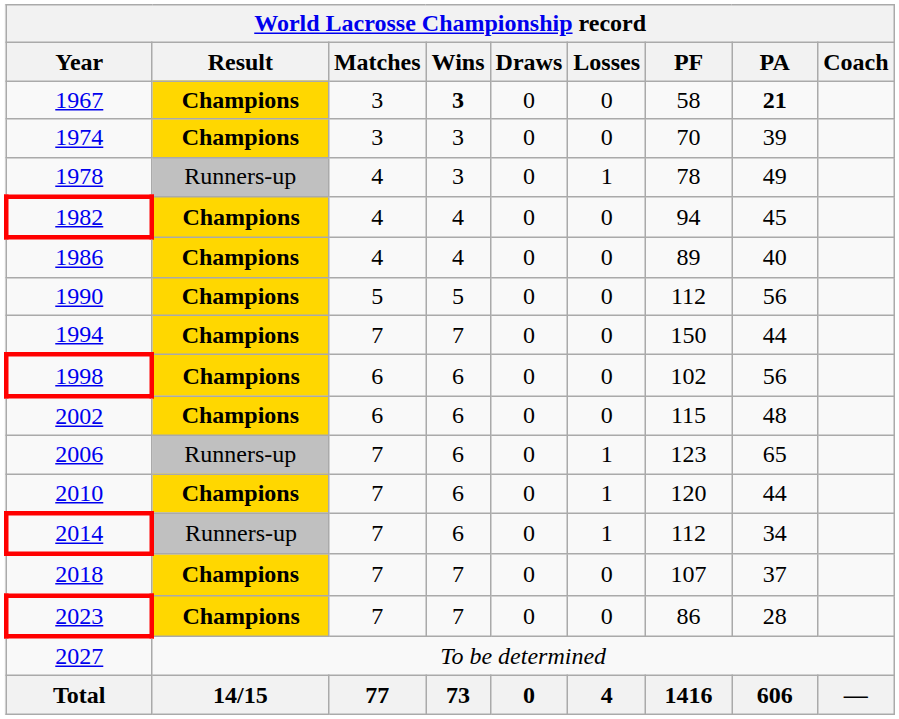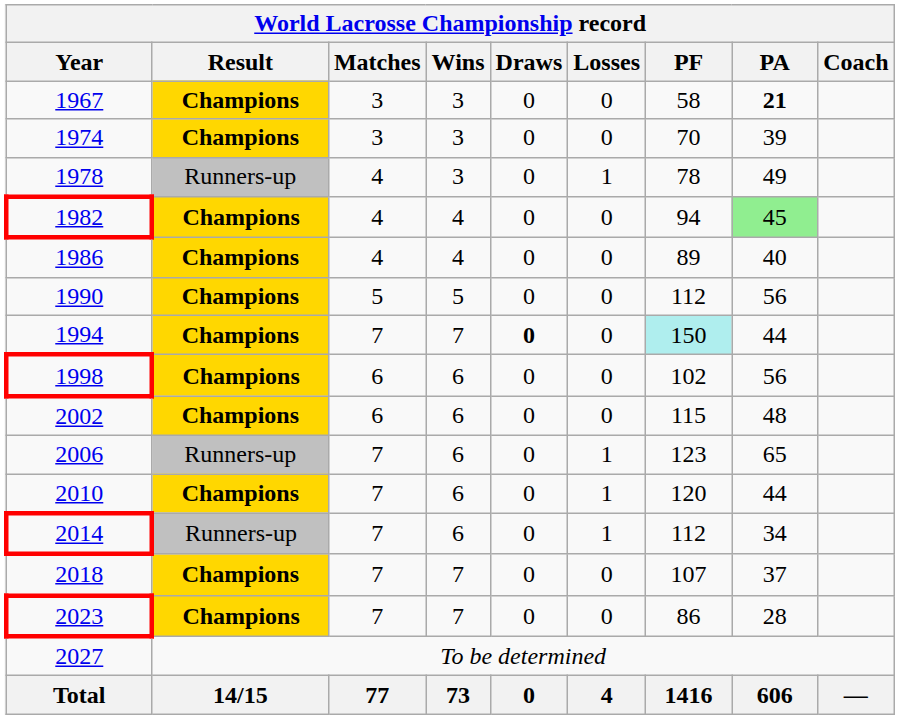1967 | Wins: bold -> normal
1982 | PA: no background -> lightgreen background
1994 | Draws: normal -> bold
1994 | PF: no background -> paleturquoise background
